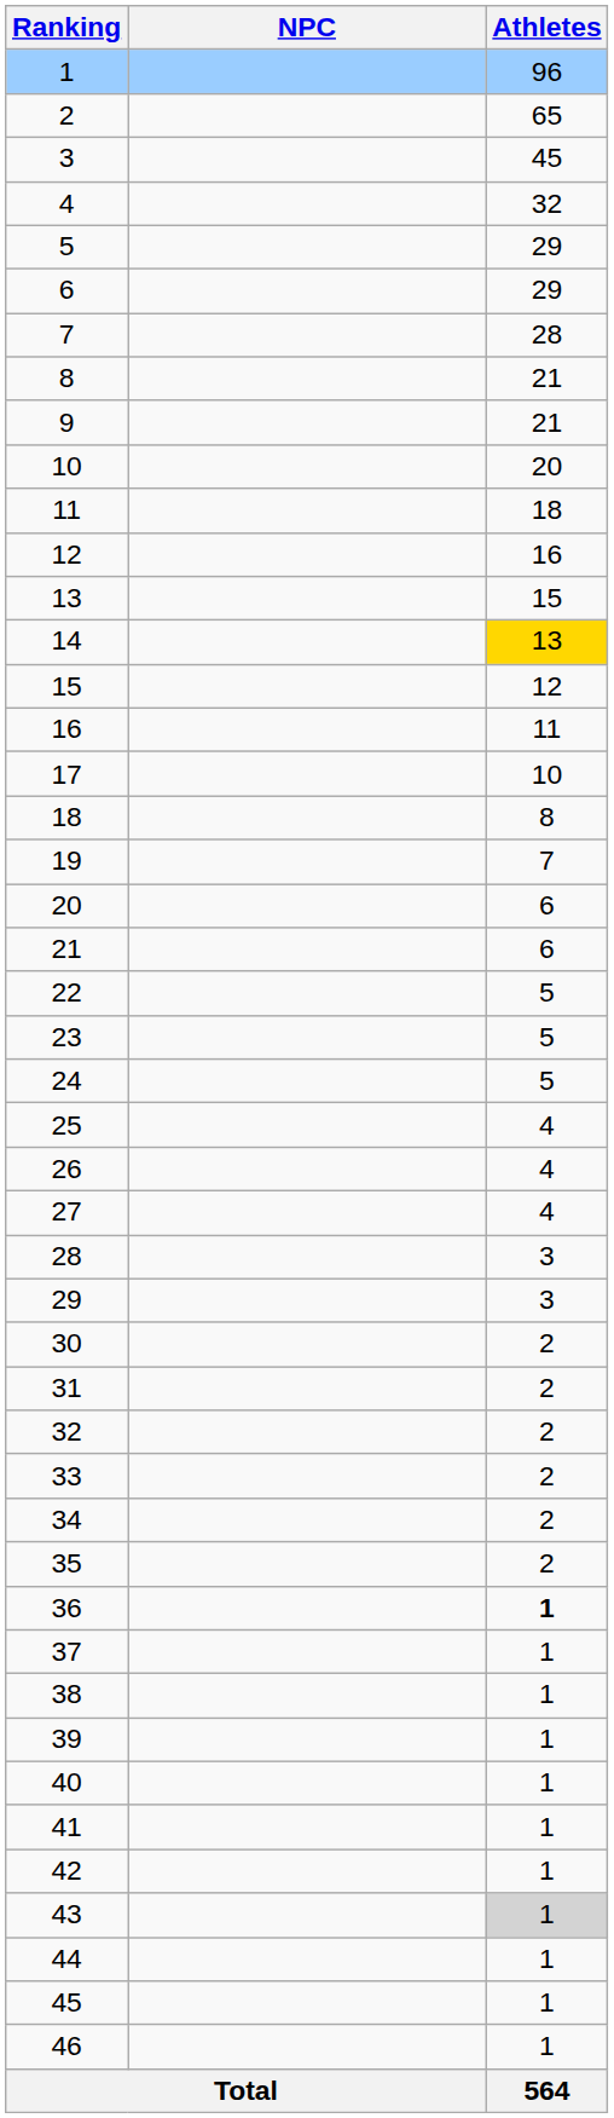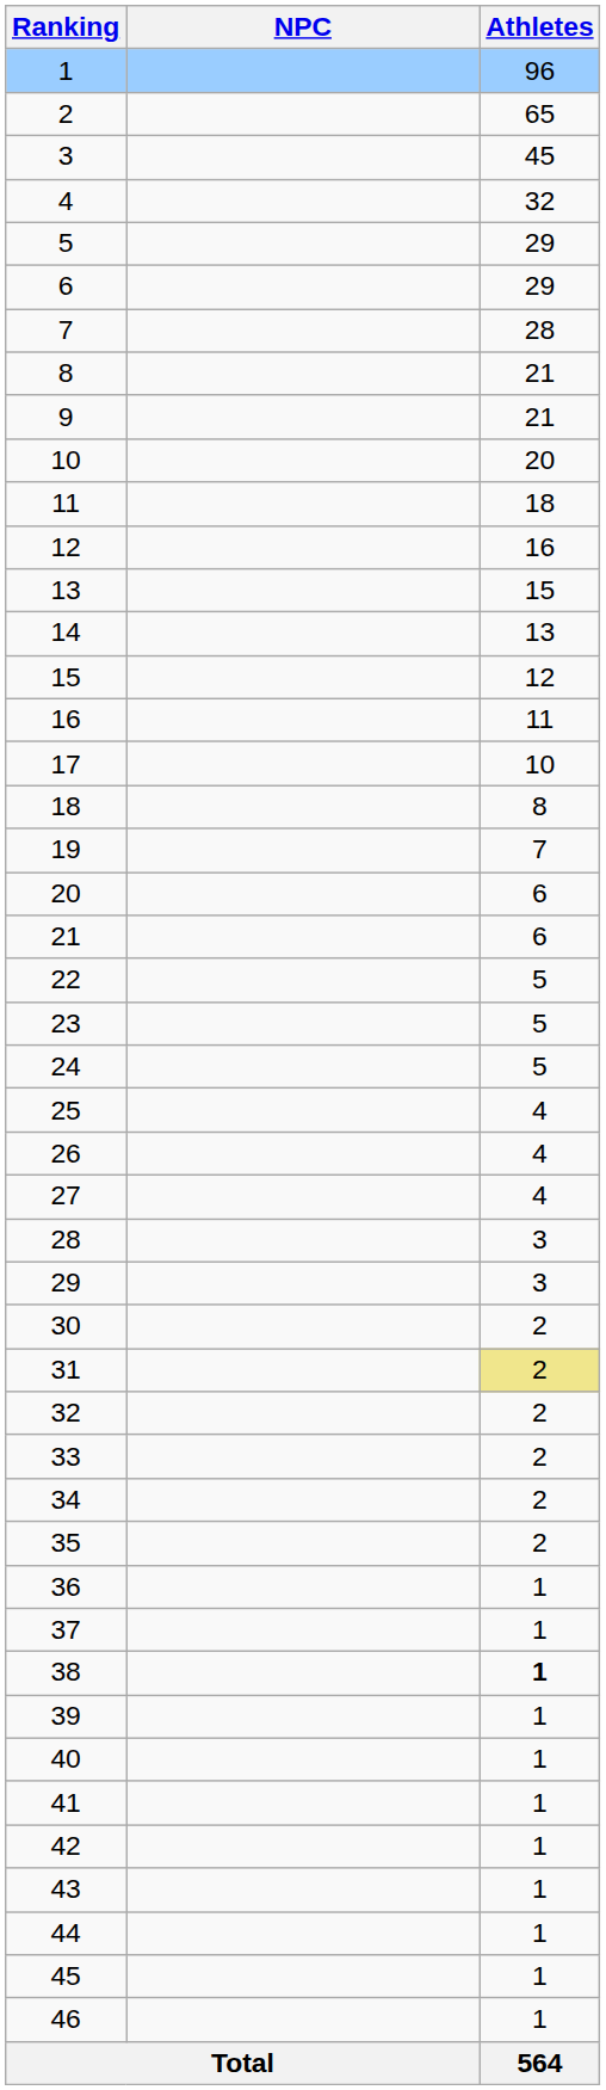14 | Athletes: gold background -> no background
31 | Athletes: no background -> khaki background
36 | Athletes: bold -> normal
38 | Athletes: normal -> bold
43 | Athletes: lightgrey background -> no background
